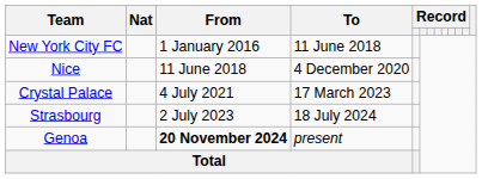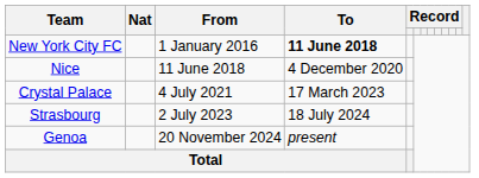New York City FC | To: normal -> bold
Genoa | From: bold -> normal
